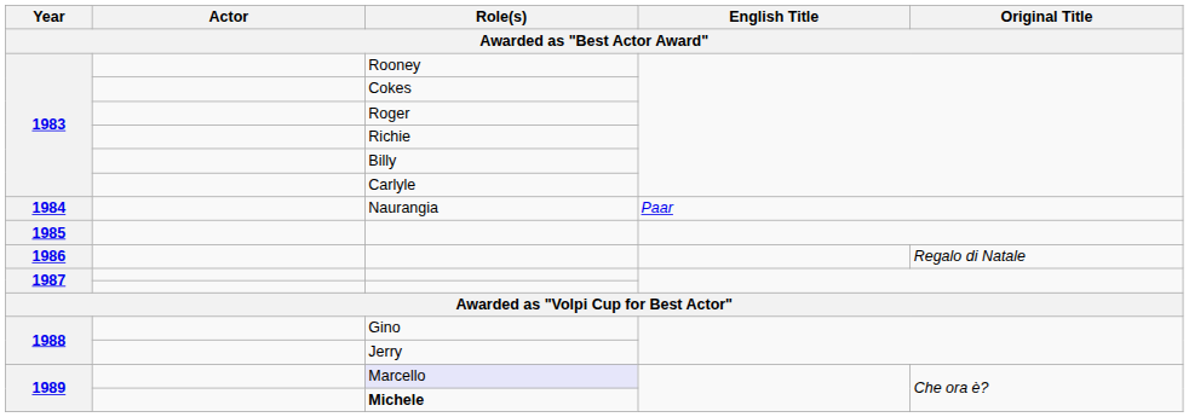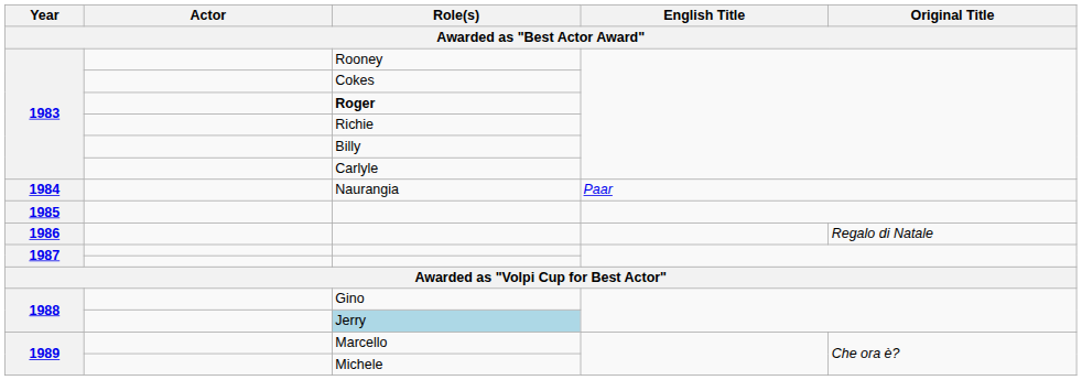Roger | Role(s): normal -> bold
Jerry | Role(s): no background -> lightblue background
Marcello | Role(s): lavender background -> no background
Michele | Role(s): bold -> normal
